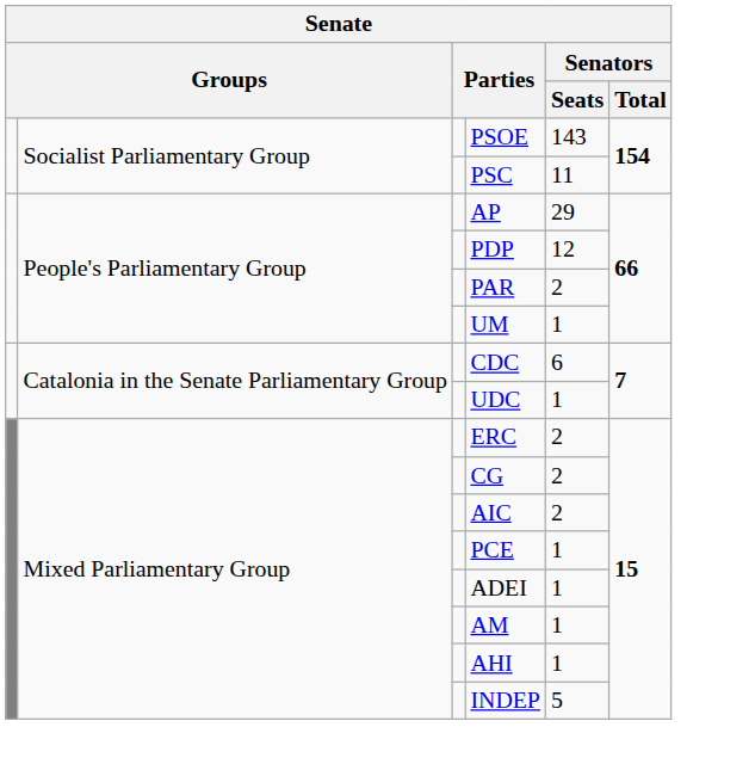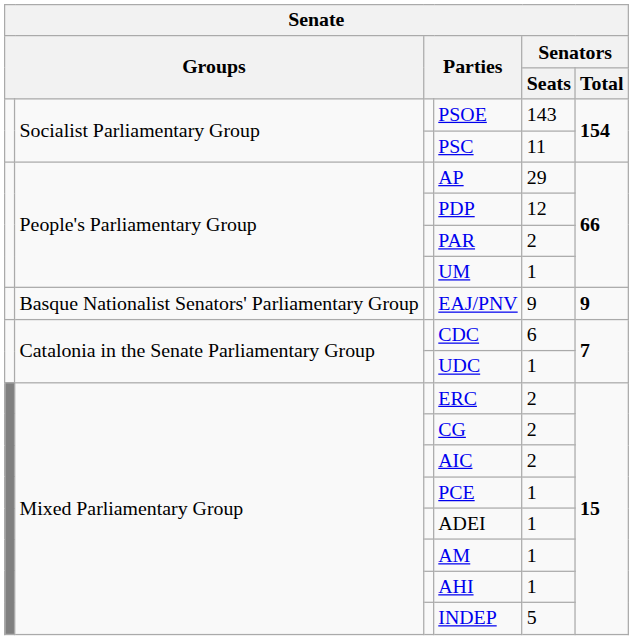+ row: Basque Nationalist Senators' Parliamentary Group | EAJ/PNV | 9 | 9
